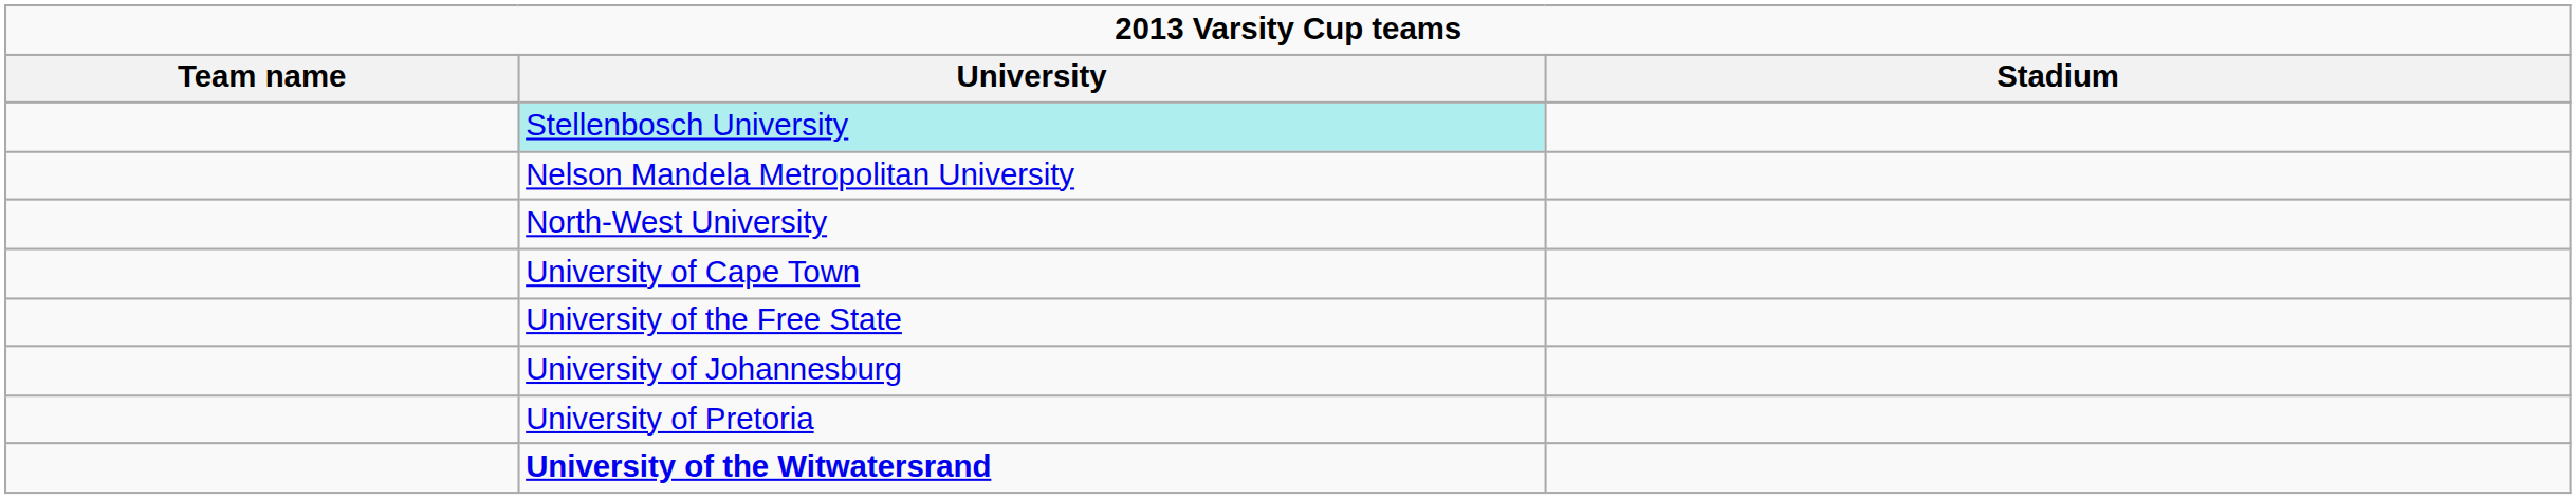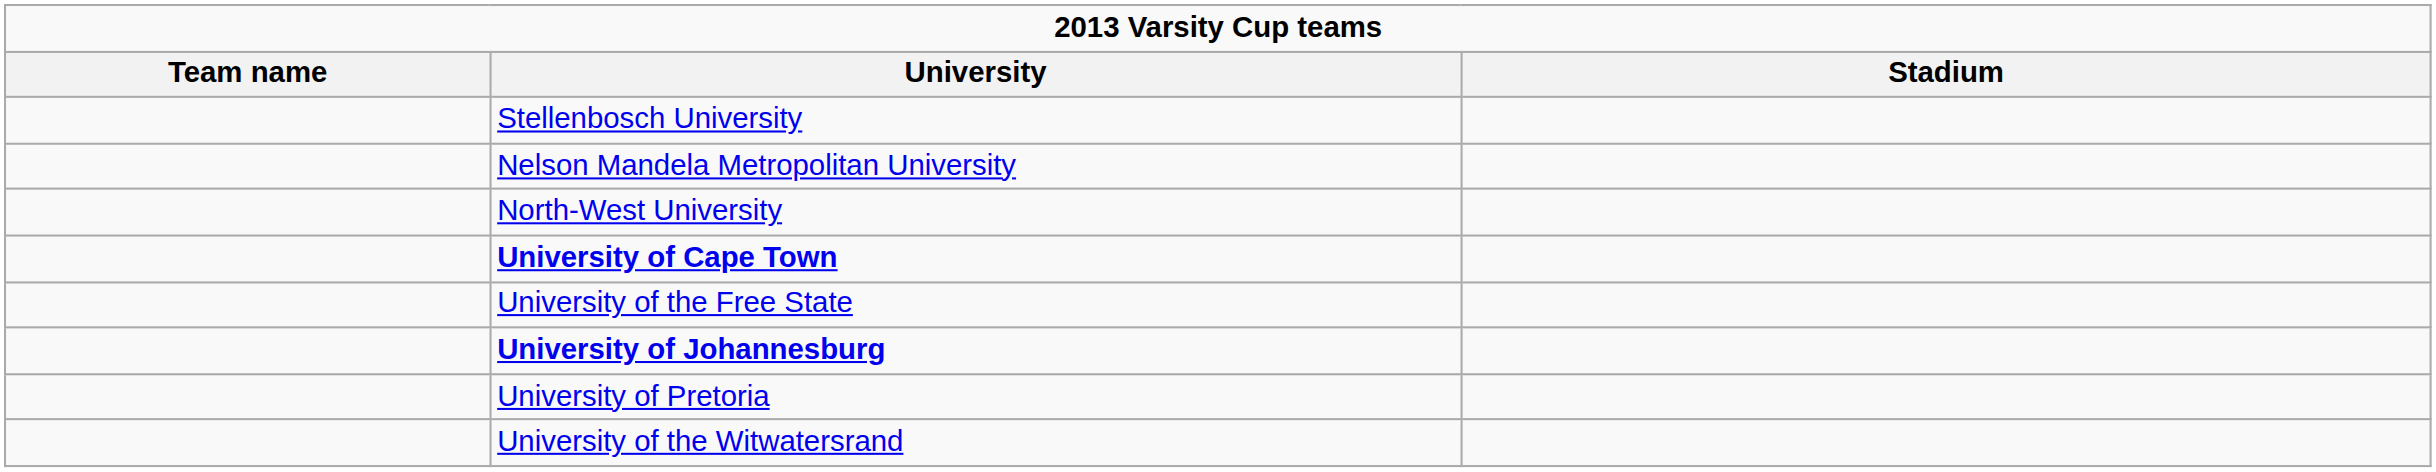Stellenbosch University | University: paleturquoise background -> no background
University of Cape Town | University: normal -> bold
University of Johannesburg | University: normal -> bold
University of the Witwatersrand | University: bold -> normal
